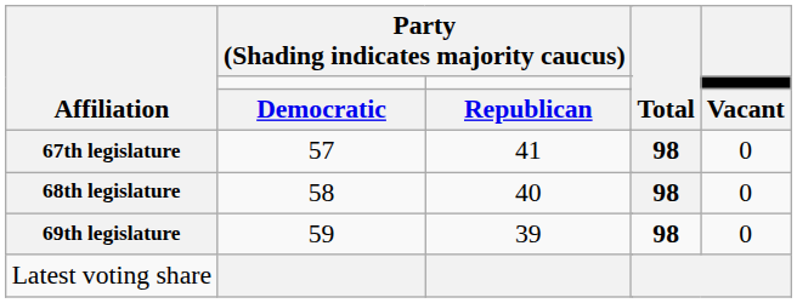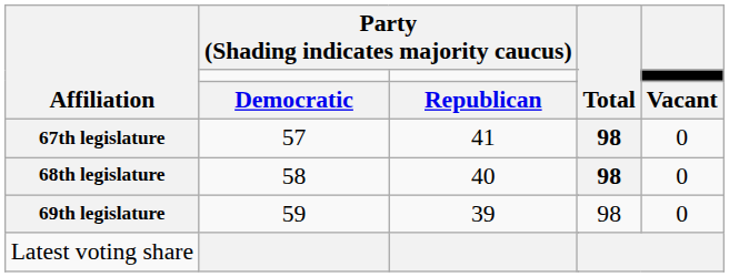69th legislature | Total: bold -> normal
